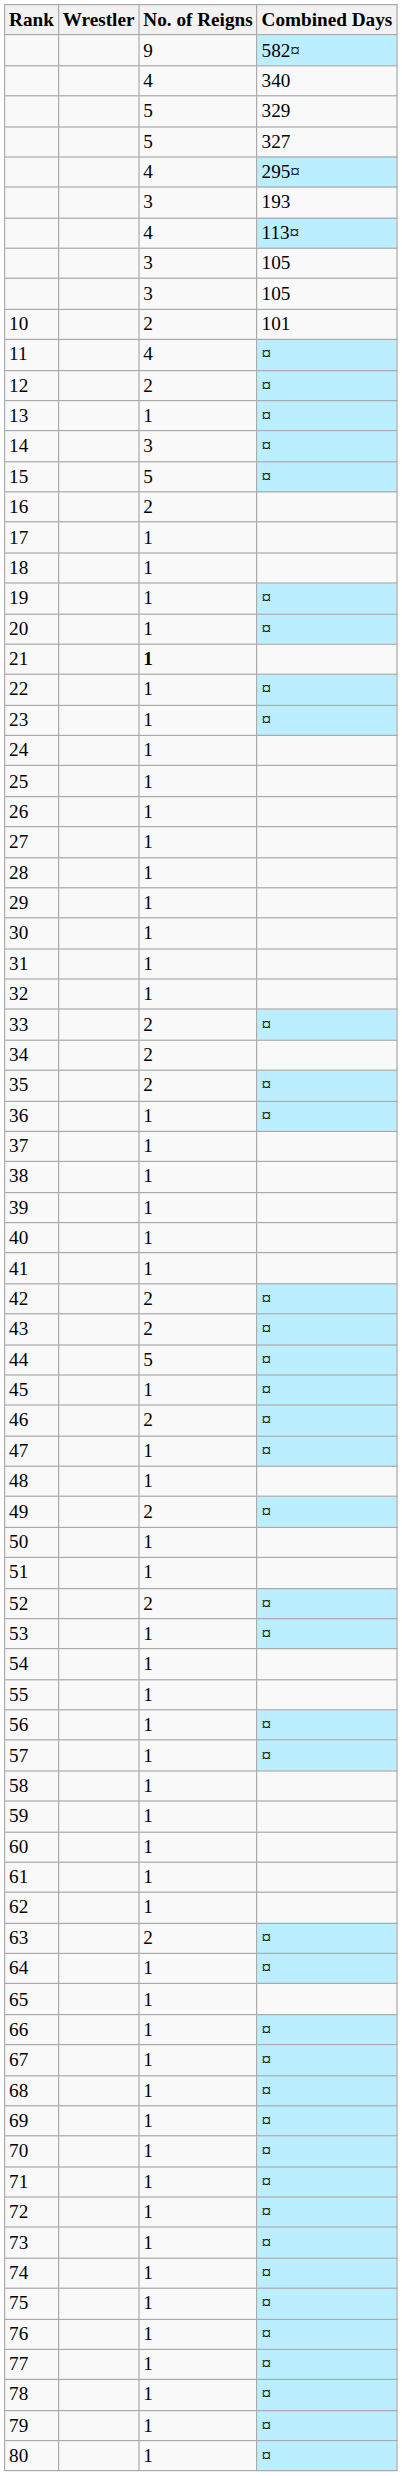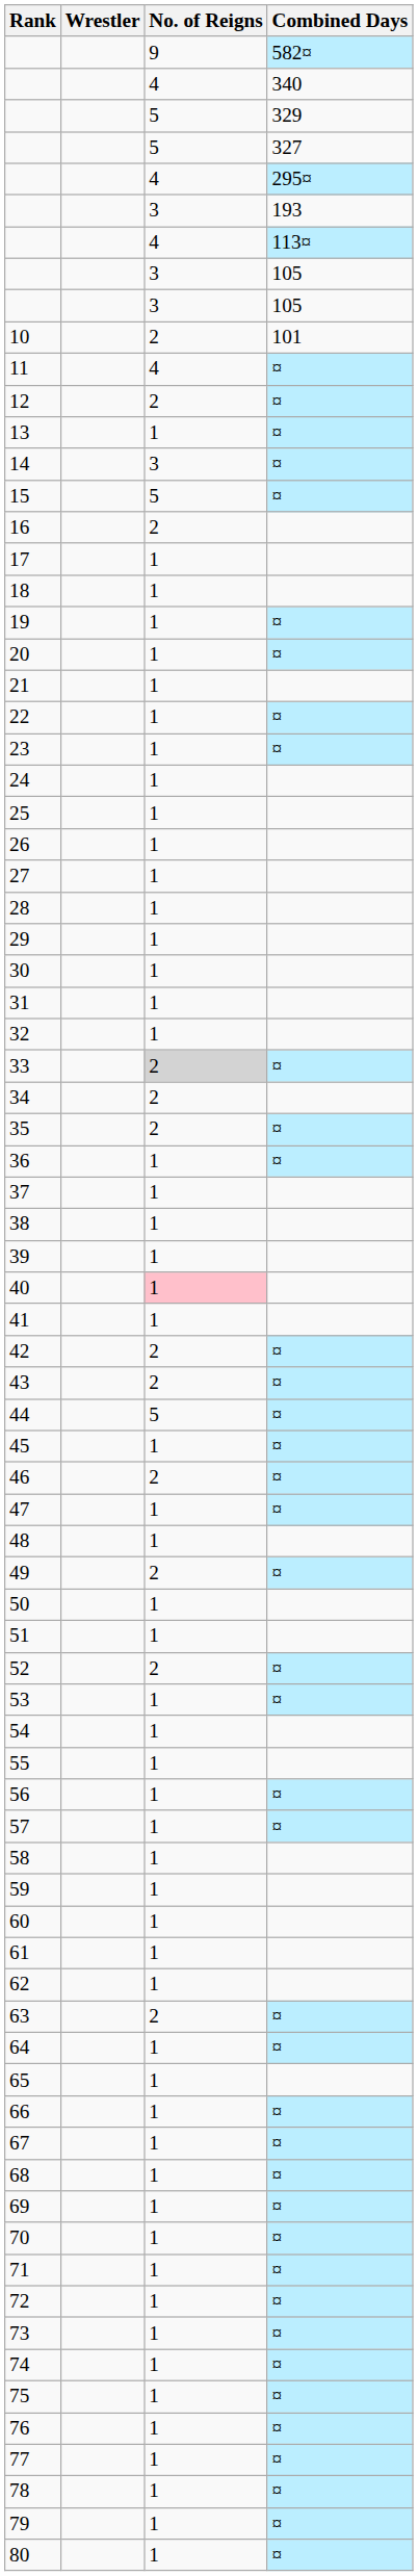21 | No. of Reigns: bold -> normal
33 | No. of Reigns: no background -> lightgrey background
40 | No. of Reigns: no background -> pink background
